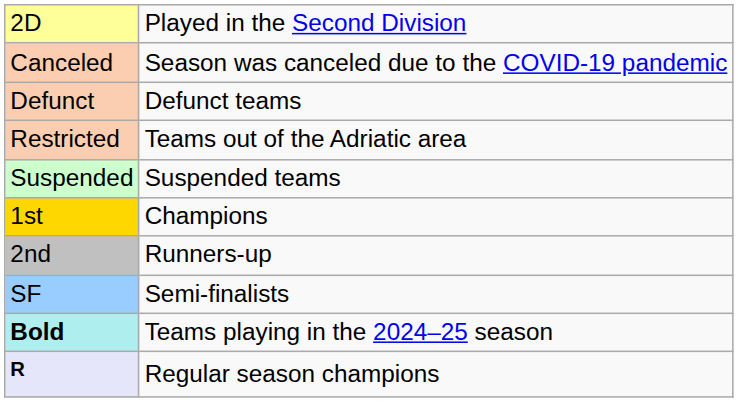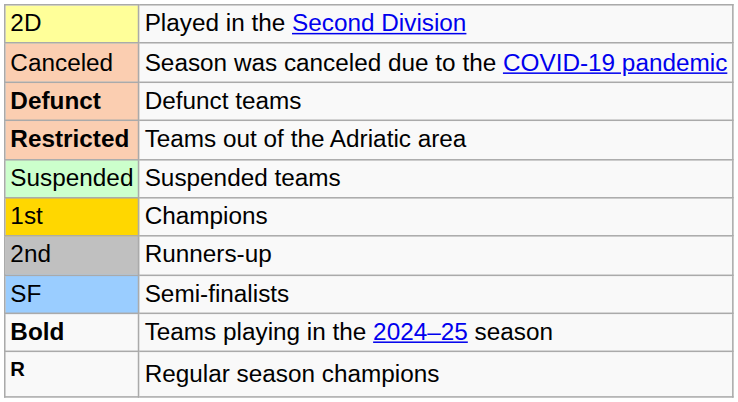Defunct | column 1: normal -> bold
Restricted | column 1: normal -> bold
Bold | column 1: paleturquoise background -> no background
R | column 1: lavender background -> no background
